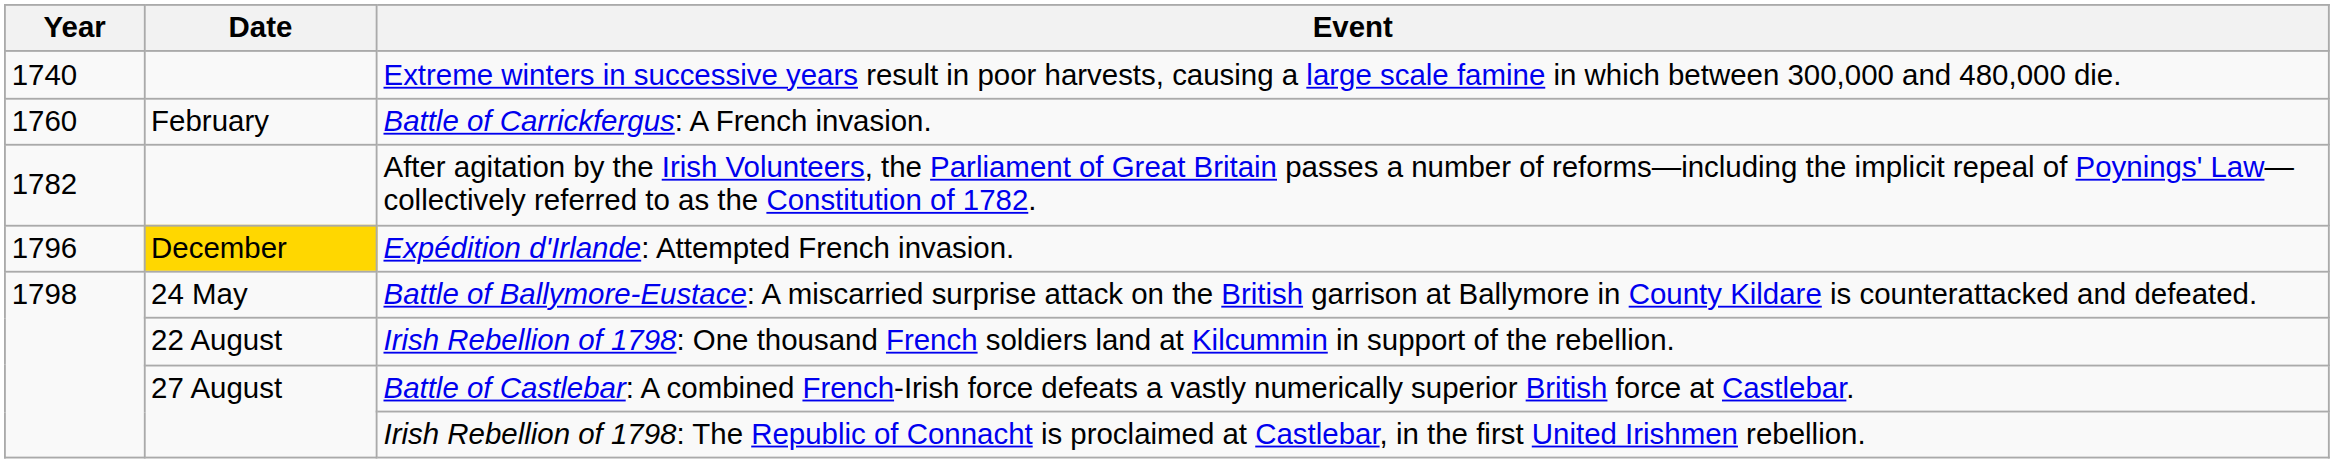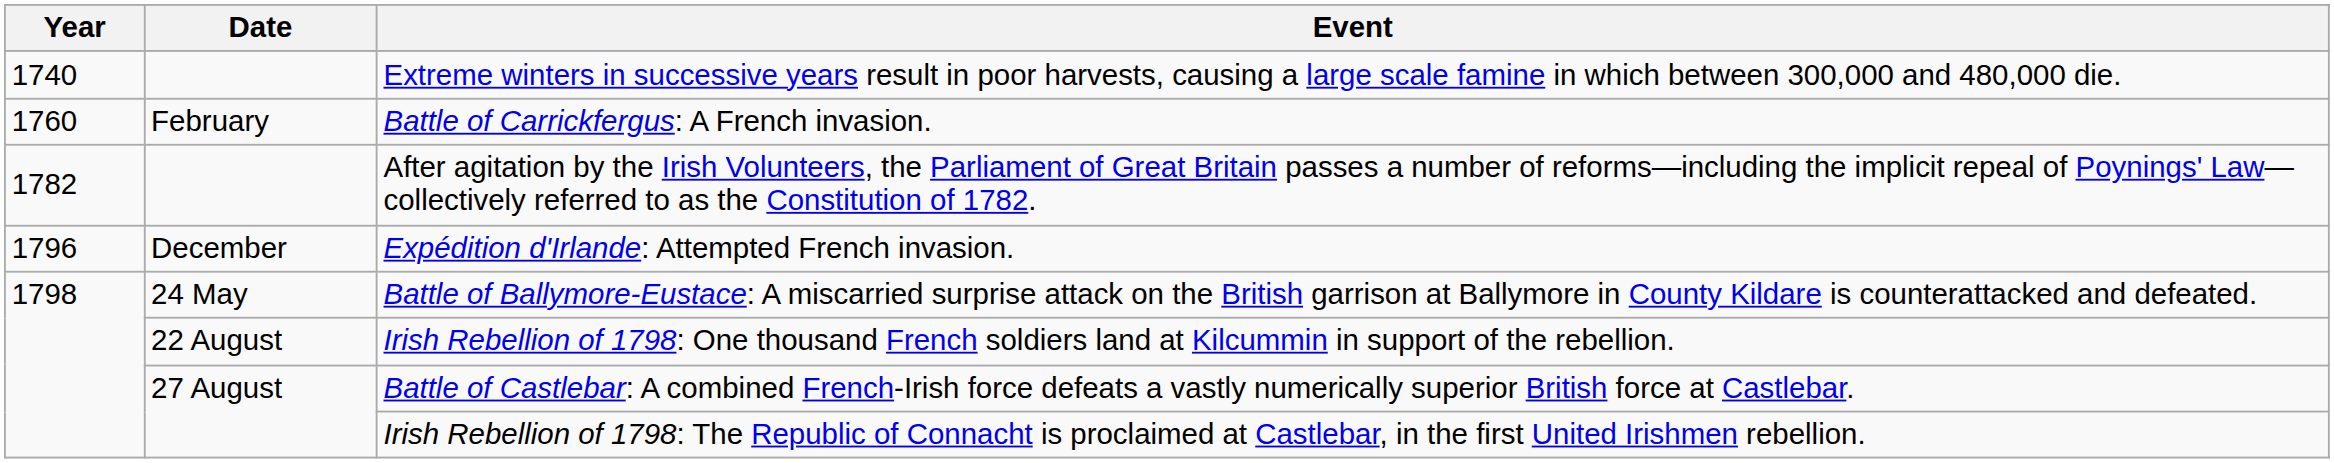Expédition d'Irlande: Attempted French invasion. | Date: gold background -> no background
